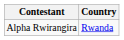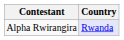Alpha Rwirangira | Country: no background -> lavender background
